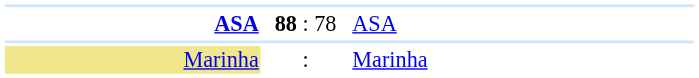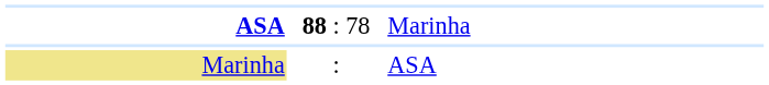row 1 | column 3: ASA -> Marinha
row 2 | column 3: Marinha -> ASA
